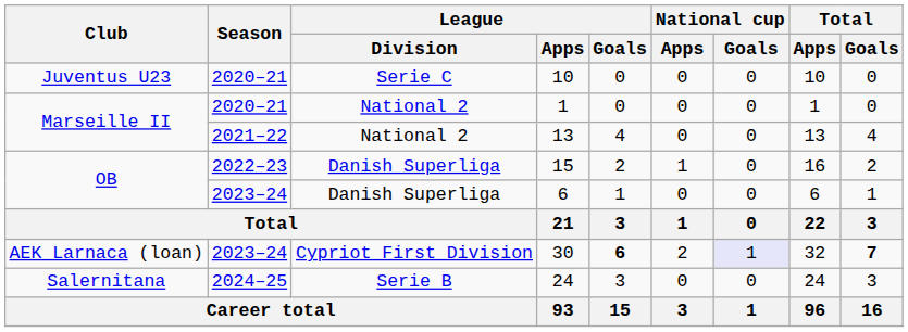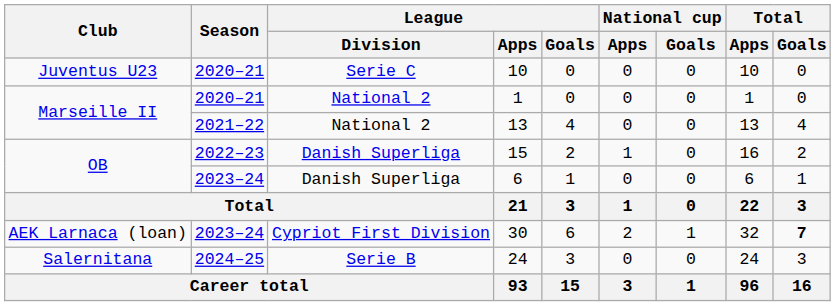30 | League / Goals: bold -> normal
30 | National cup / Goals: lavender background -> no background
